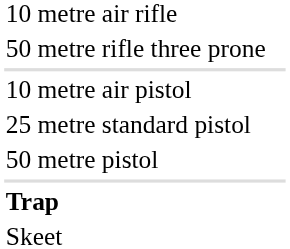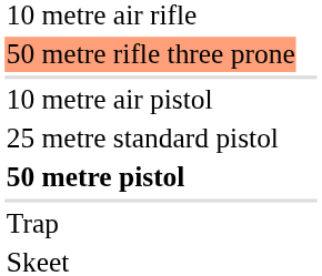50 metre rifle three prone | column 1: no background -> lightsalmon background
50 metre pistol | column 1: normal -> bold
Trap | column 1: bold -> normal
